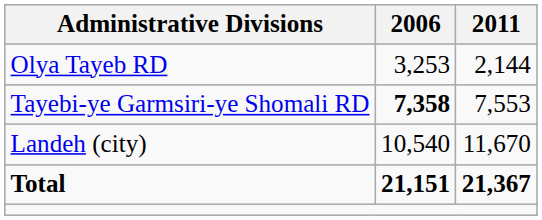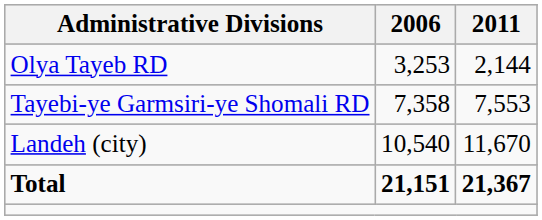Tayebi-ye Garmsiri-ye Shomali RD | 2006: bold -> normal
